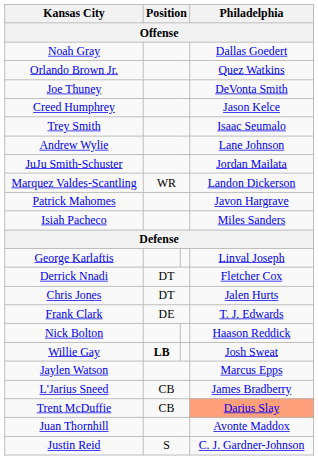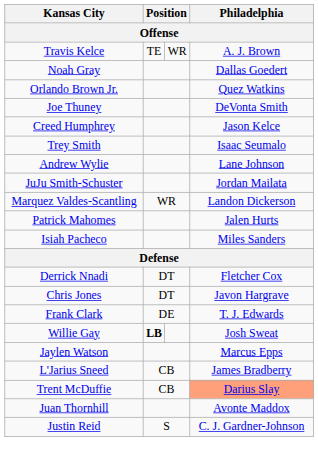+ row: Travis Kelce | TE | WR | A. J. Brown
Patrick Mahomes | Philadelphia: Javon Hargrave -> Jalen Hurts
- row: George Karlaftis | Linval Joseph
Chris Jones | Philadelphia: Jalen Hurts -> Javon Hargrave
- row: Nick Bolton | Haason Reddick
